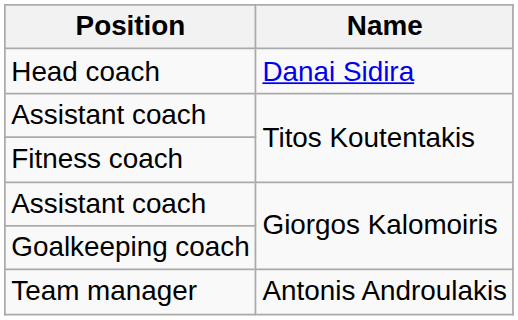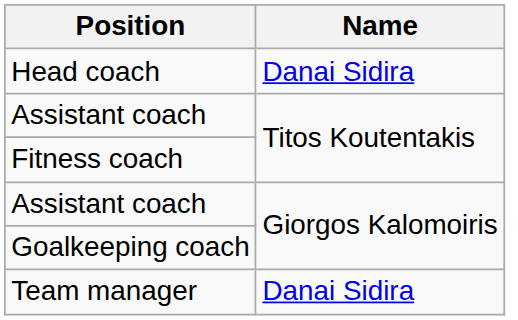row 7 | Name: Antonis Androulakis -> Danai Sidira
